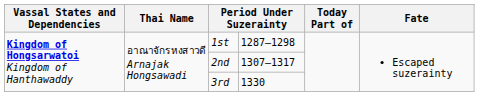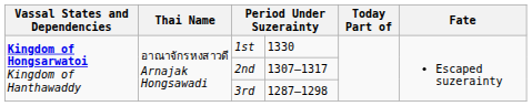1st | column 4: 1287–1298 -> 1330
3rd | column 4: 1330 -> 1287–1298
